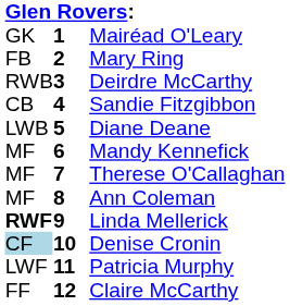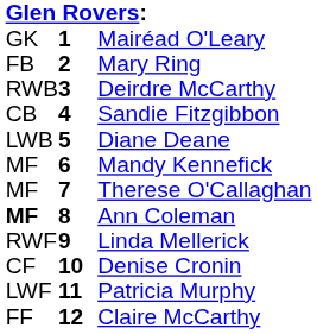Ann Coleman | column 1: normal -> bold
Linda Mellerick | column 1: bold -> normal
Denise Cronin | column 1: lightblue background -> no background
